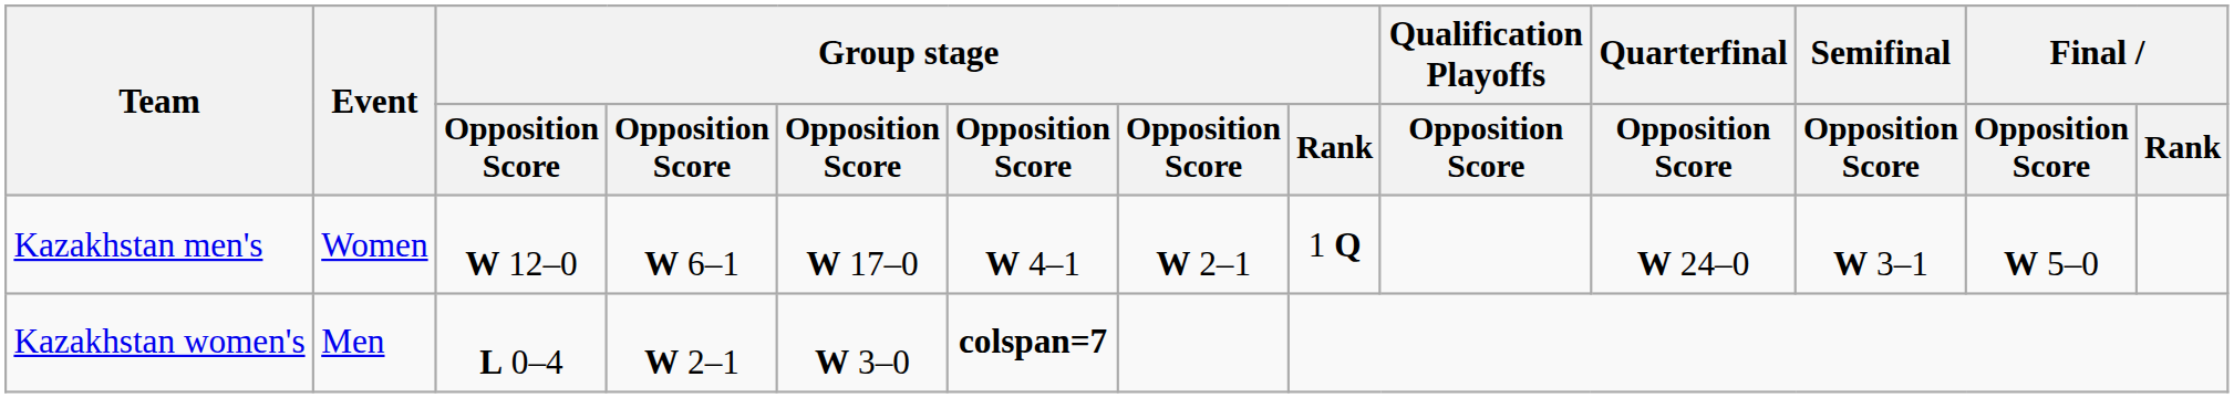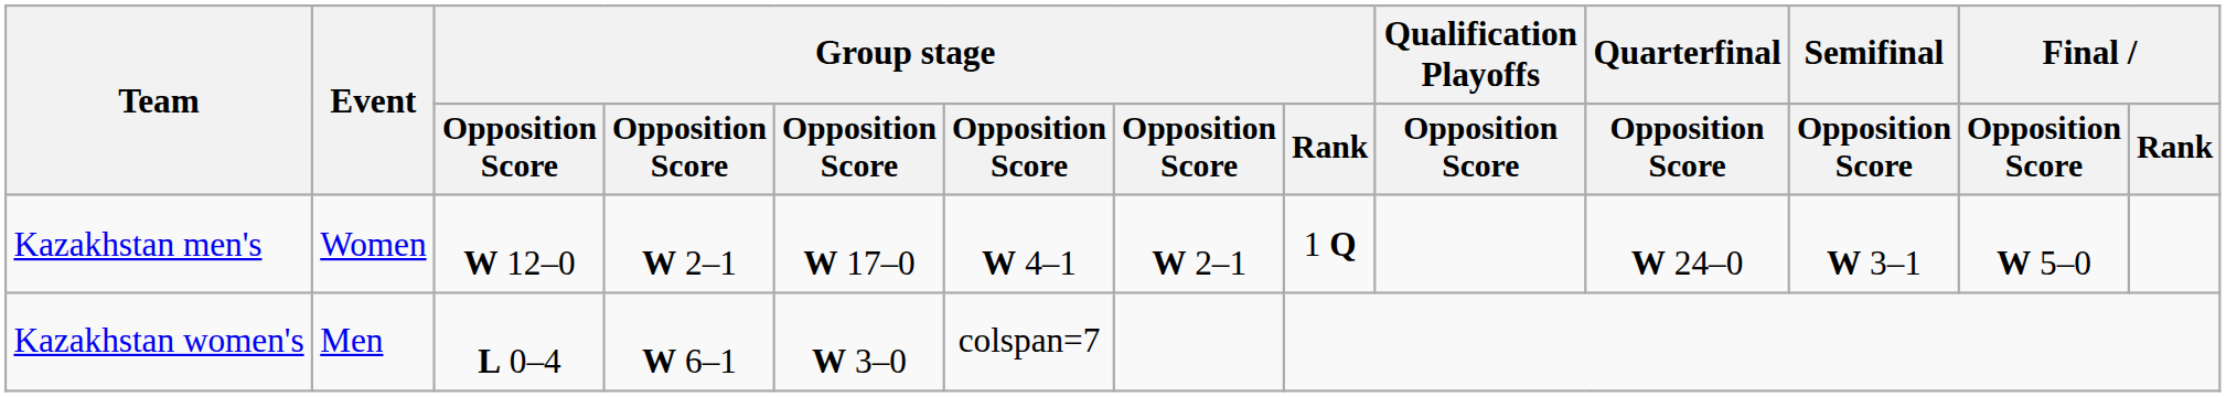Kazakhstan men's | column 4: W 6–1 -> W 2–1
Kazakhstan women's | column 4: W 2–1 -> W 6–1
Kazakhstan women's | column 6: bold -> normal
